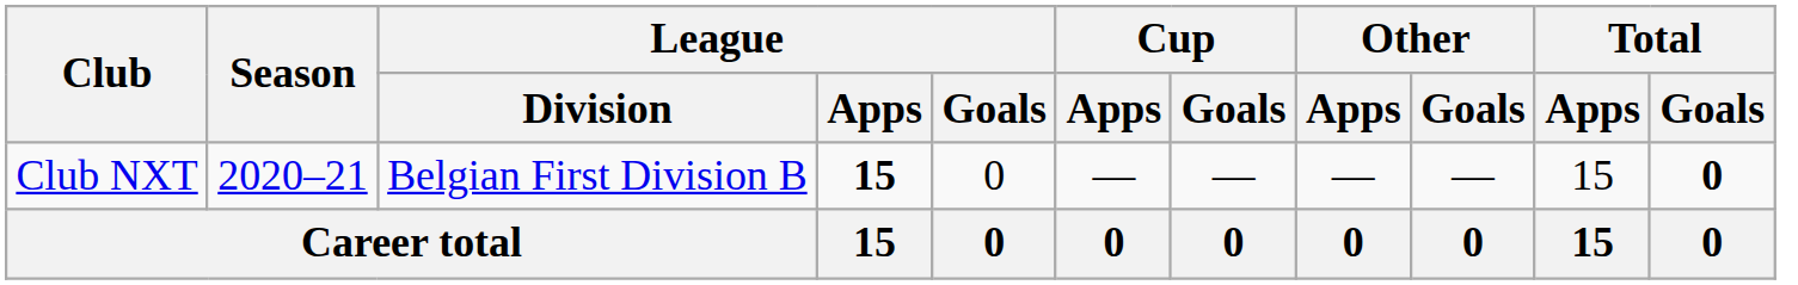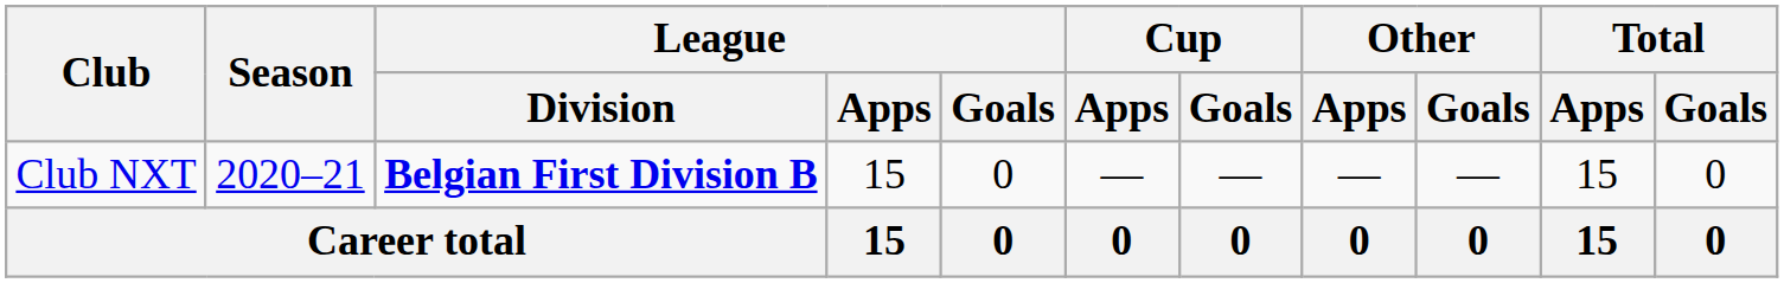Club NXT | League / Division: normal -> bold
Club NXT | League / Apps: bold -> normal
Club NXT | Total / Goals: bold -> normal
